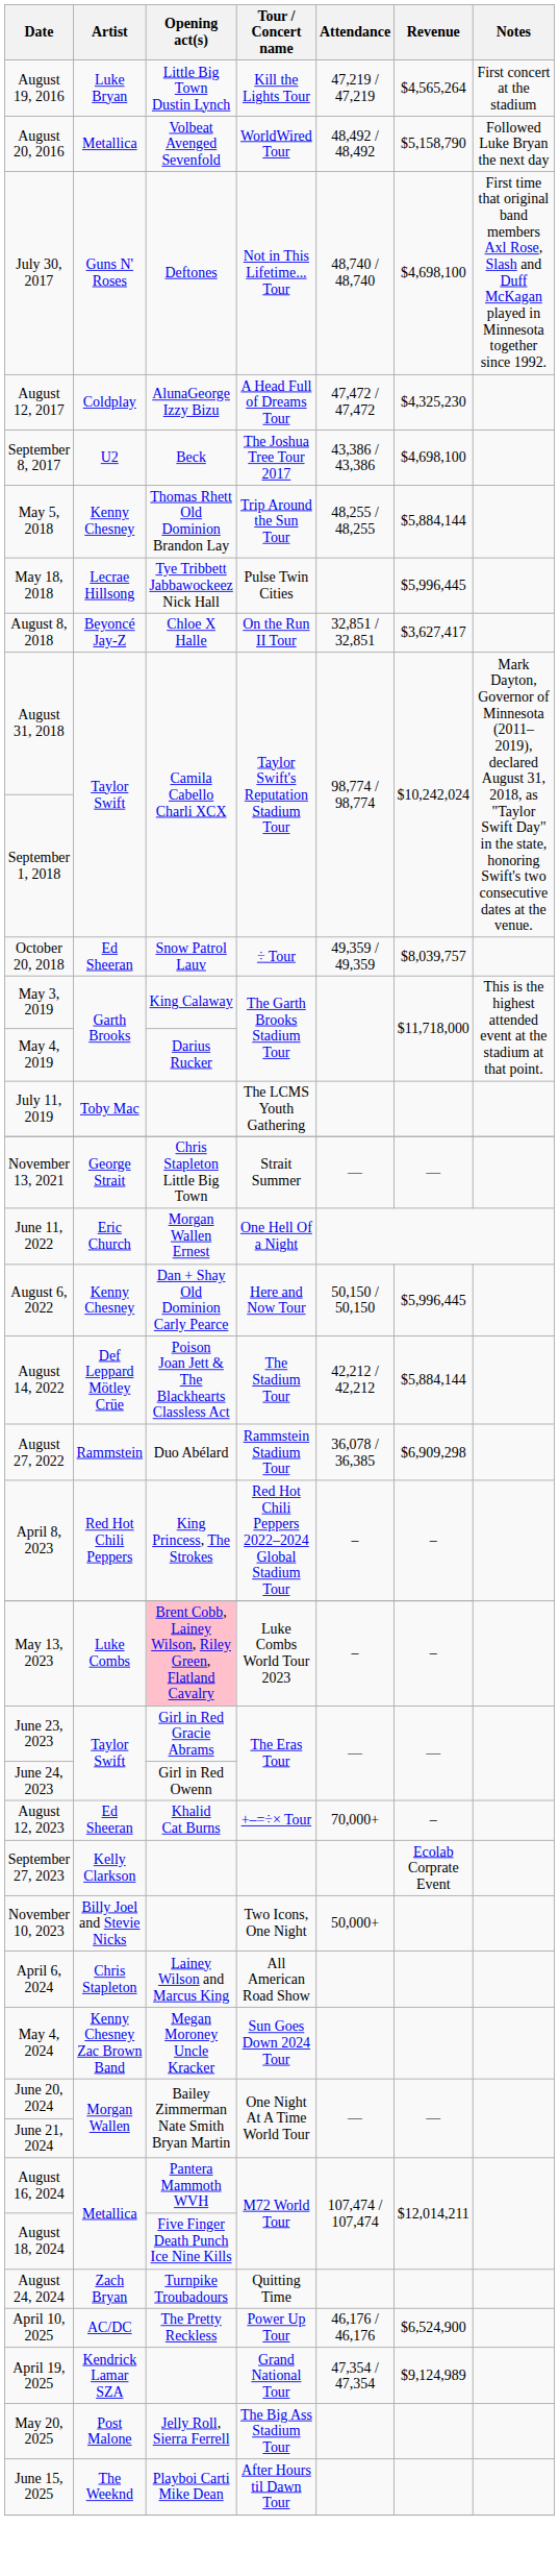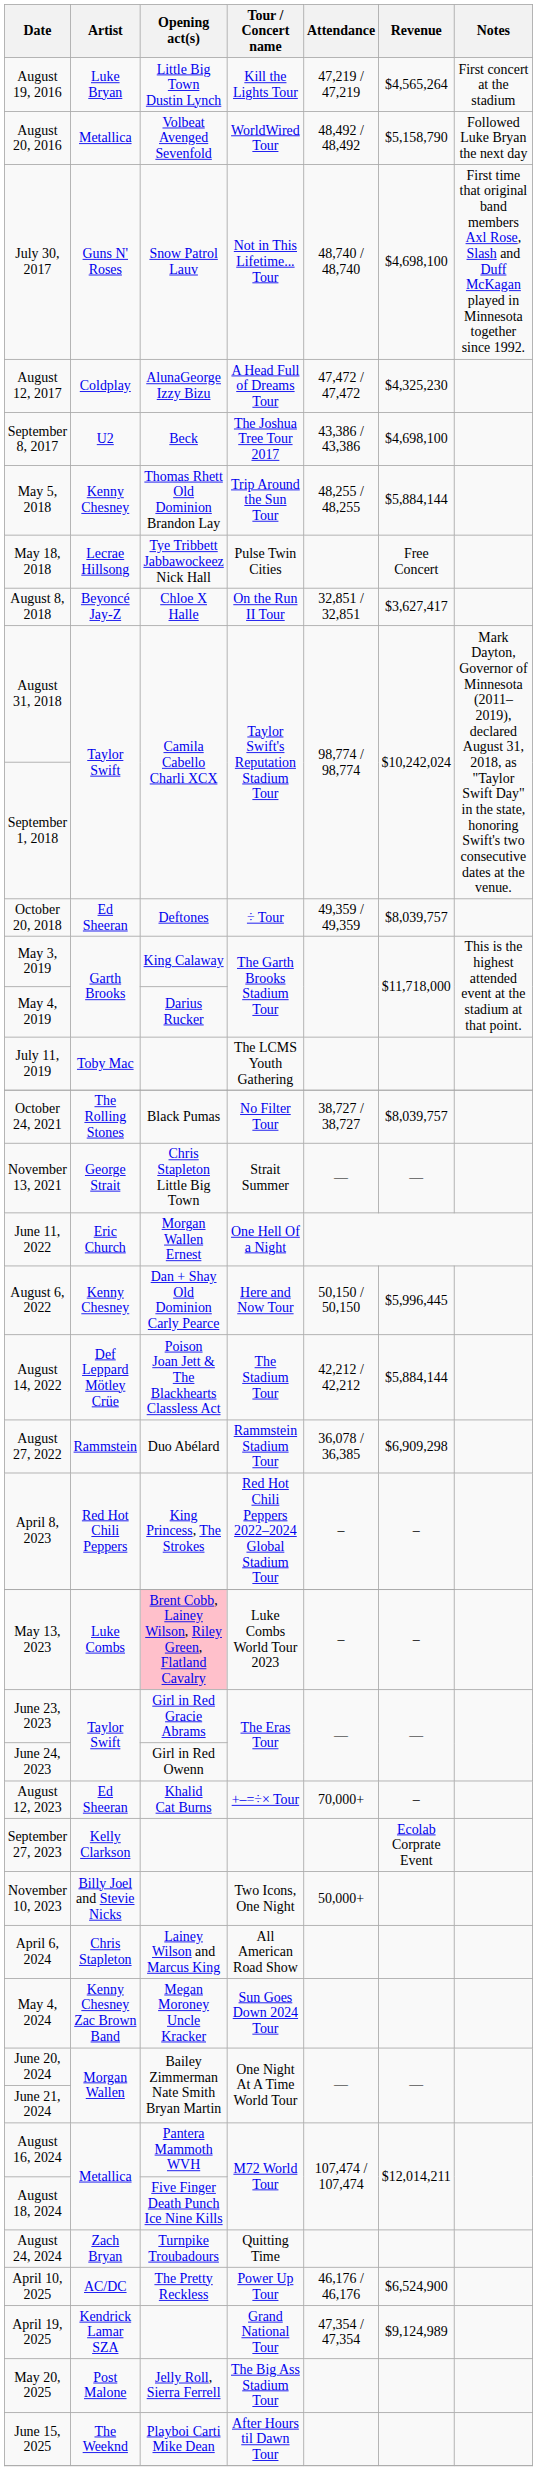July 30, 2017 | Opening act(s): Deftones -> Snow Patrol Lauv
May 18, 2018 | Revenue: $5,996,445 -> Free Concert
October 20, 2018 | Opening act(s): Snow Patrol Lauv -> Deftones
+ row: October 24, 2021 | The Rolling Stones | Black Pumas | No Filter Tour | 38,727 / 38,727 | $8,039,757
